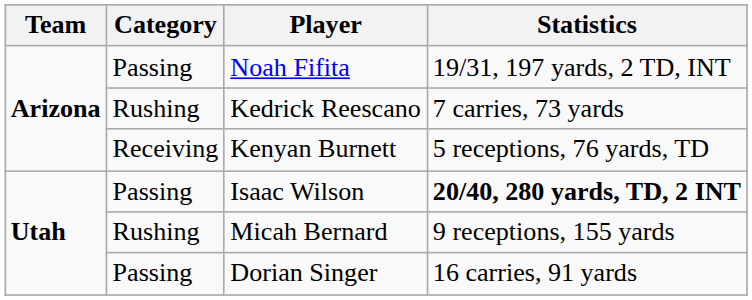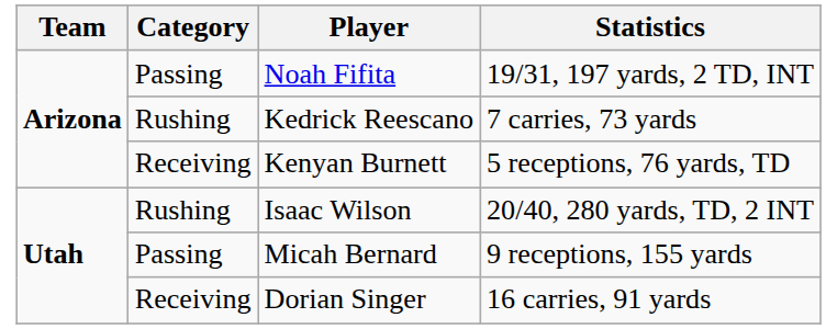Isaac Wilson | Category: Passing -> Rushing
Isaac Wilson | Statistics: bold -> normal
Micah Bernard | Category: Rushing -> Passing
Dorian Singer | Category: Passing -> Receiving
